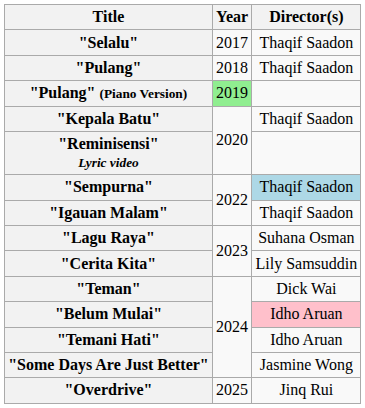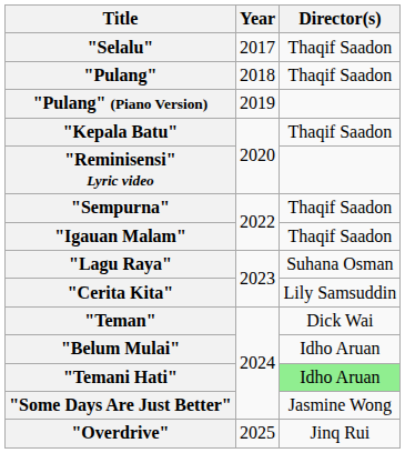"Pulang" (Piano Version) | Year: lightgreen background -> no background
"Sempurna" | Director(s): lightblue background -> no background
"Belum Mulai" | Director(s): pink background -> no background
"Temani Hati" | Director(s): no background -> lightgreen background
